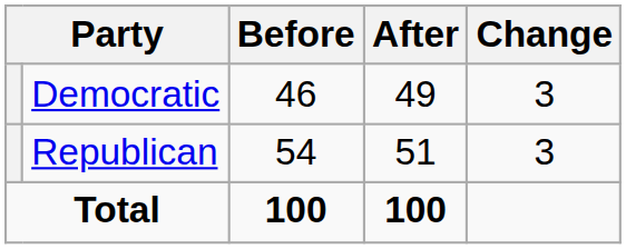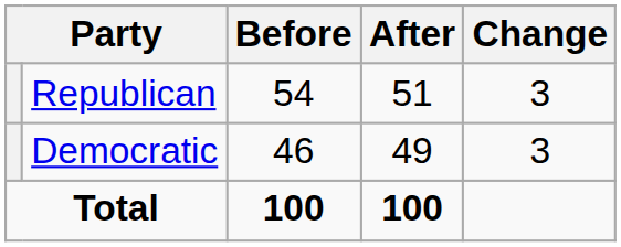rows swapped: Republican <-> Democratic
